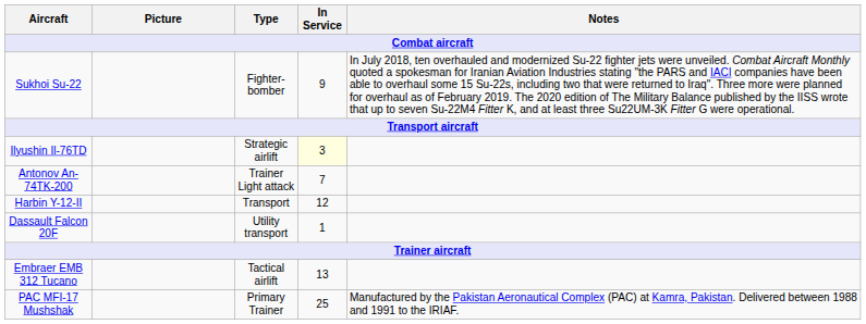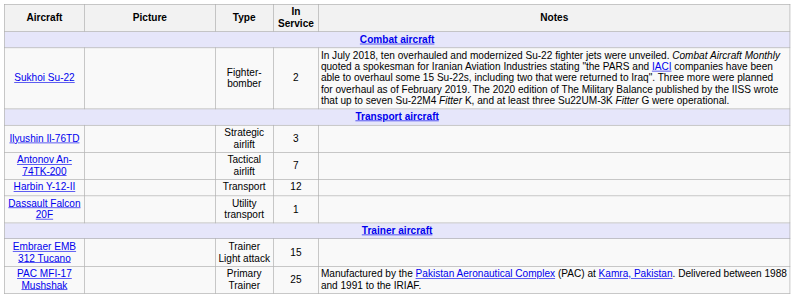Sukhoi Su-22 | In Service: 9 -> 2
Ilyushin Il-76TD | In Service: lightyellow background -> no background
Antonov An-74TK-200 | Type: Trainer Light attack -> Tactical airlift
Embraer EMB 312 Tucano | Type: Tactical airlift -> Trainer Light attack
Embraer EMB 312 Tucano | In Service: 13 -> 15
